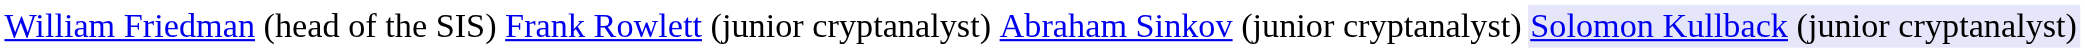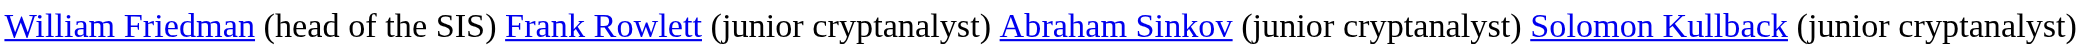William Friedman (head of the SIS) | column 4: lavender background -> no background
